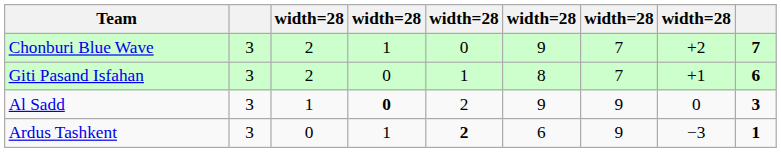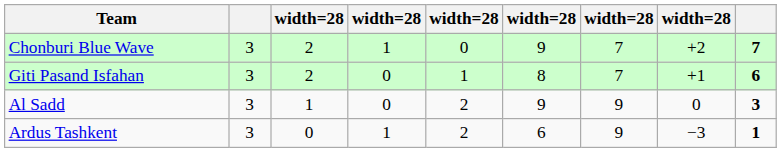Al Sadd | column 4: bold -> normal
Ardus Tashkent | column 5: bold -> normal
